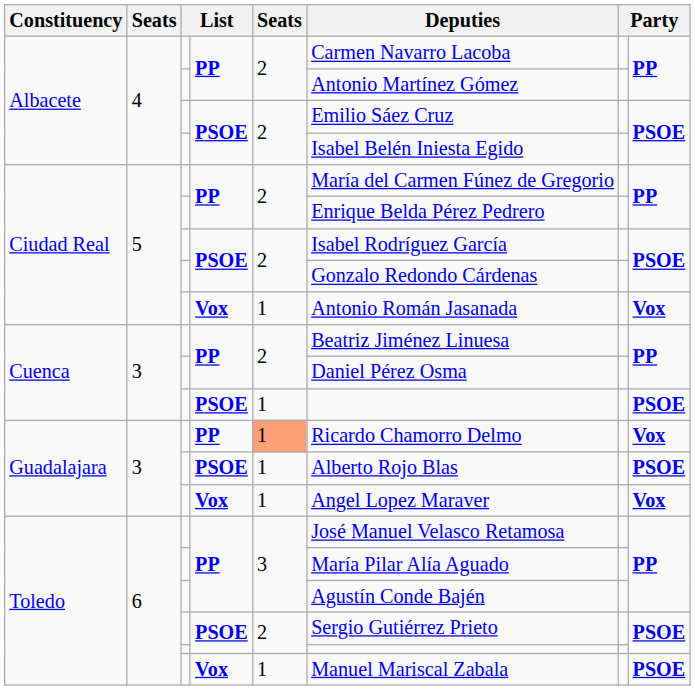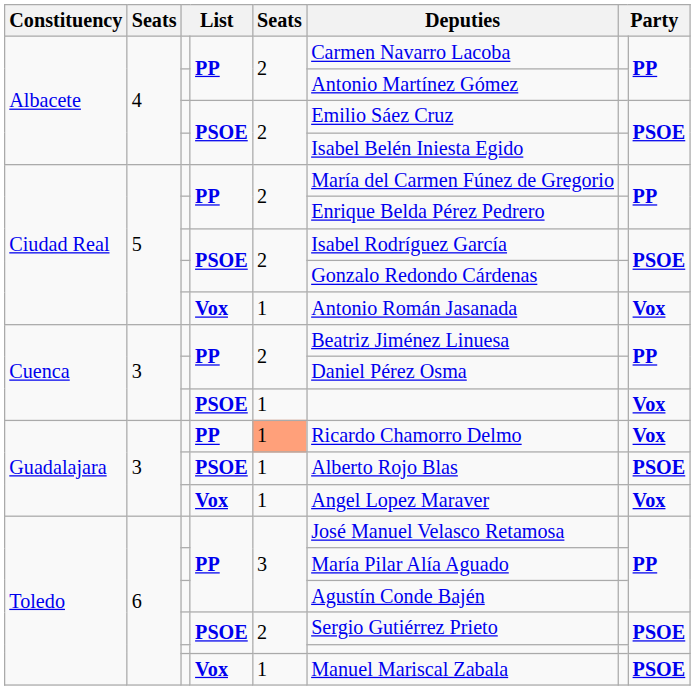Cuenca / PSOE | column 8: PSOE -> Vox
